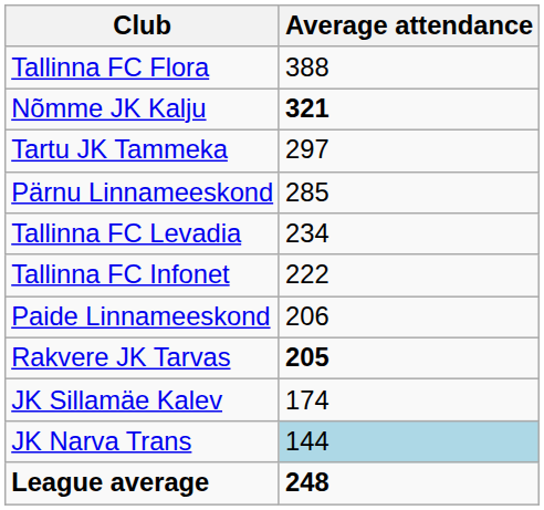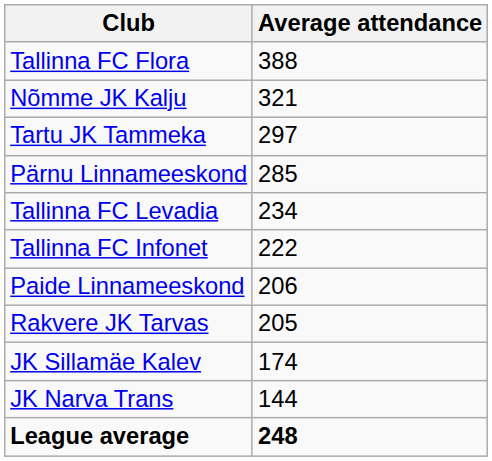Nõmme JK Kalju | Average attendance: bold -> normal
Rakvere JK Tarvas | Average attendance: bold -> normal
JK Narva Trans | Average attendance: lightblue background -> no background
